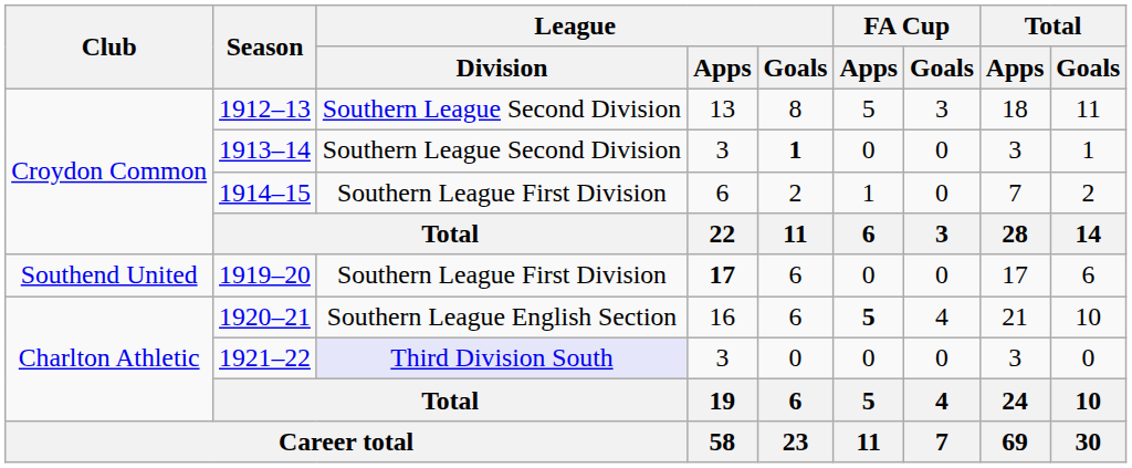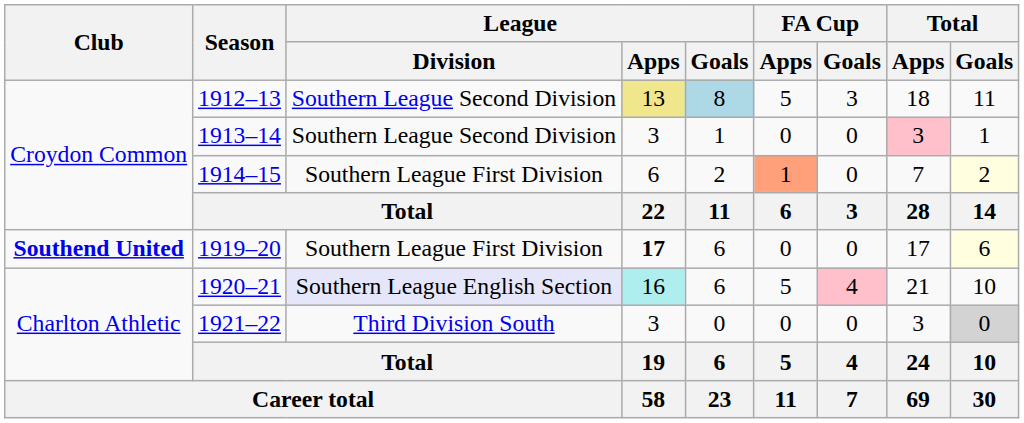1912–13 | League / Apps: no background -> khaki background
1912–13 | League / Goals: no background -> lightblue background
1913–14 | League / Goals: bold -> normal
1913–14 | Total / Apps: no background -> pink background
1914–15 | FA Cup / Apps: no background -> lightsalmon background
1914–15 | Total / Goals: no background -> lightyellow background
1919–20 | Club: normal -> bold
1919–20 | Total / Goals: no background -> lightyellow background
1920–21 | League / Division: no background -> lavender background
1920–21 | League / Apps: no background -> paleturquoise background
1920–21 | FA Cup / Apps: bold -> normal
1920–21 | FA Cup / Goals: no background -> pink background
1921–22 | League / Division: lavender background -> no background
1921–22 | Total / Goals: no background -> lightgrey background
